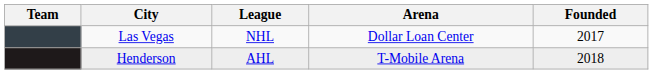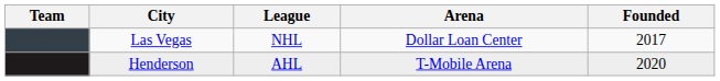Henderson | Founded: 2018 -> 2020
